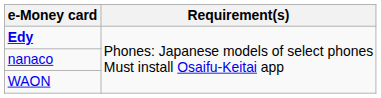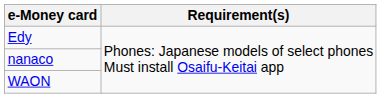Edy | e-Money card: bold -> normal
